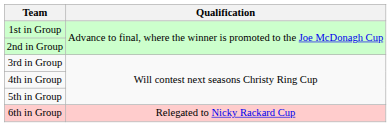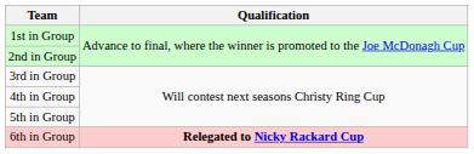6th in Group | Qualification: normal -> bold
